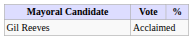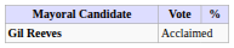Gil Reeves | Mayoral Candidate: normal -> bold
